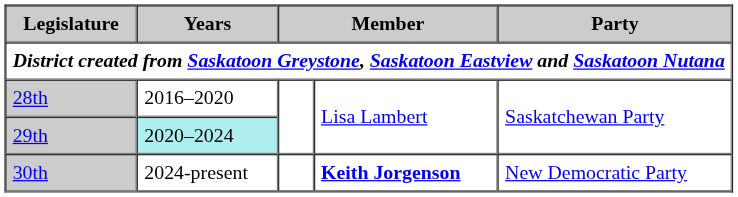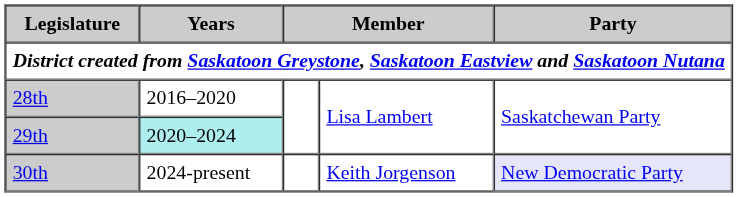30th | column 4: bold -> normal
30th | Party: no background -> lavender background
